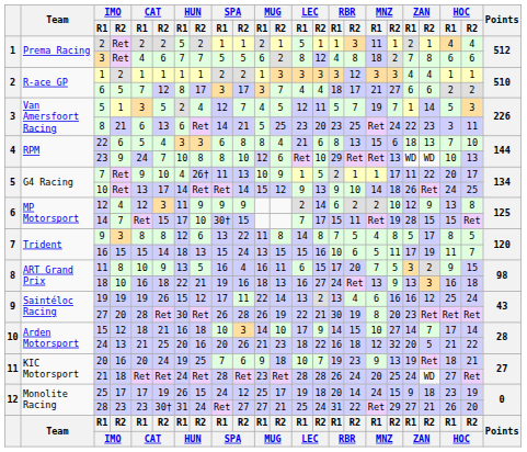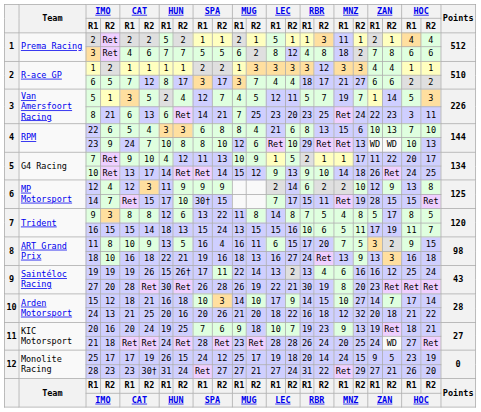row 8 | MUG / R1: 5 -> 7
row 9 | ZAN / R1: 18 -> 10
row 11 | HUN / R2: 26† -> 12
row 19 | HUN / R2: 12 -> 26†
row 22 | MUG / R2: 23 -> 20
row 22 | ZAN / R2: 5 -> 18
row 25 | ZAN / R2: 18 -> 5
row 26 | LEC / R1: 25 -> 27
